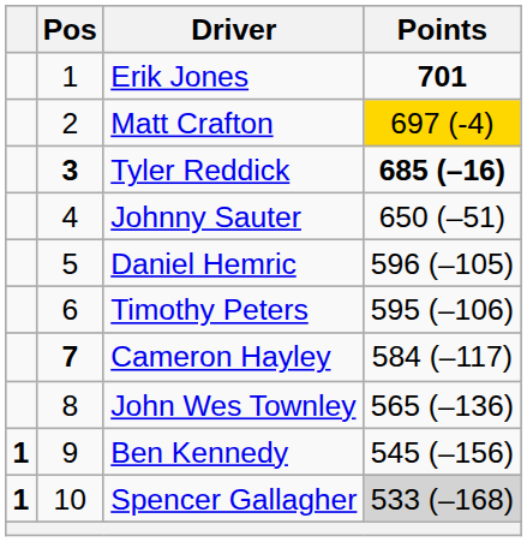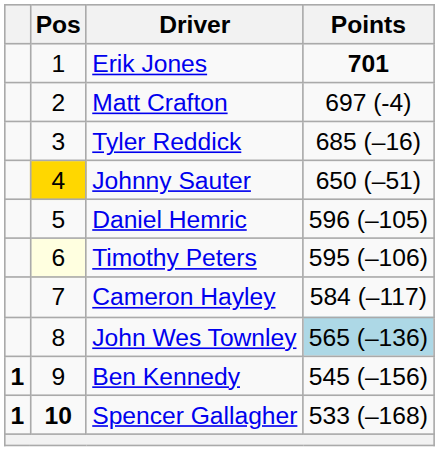Matt Crafton | Points: gold background -> no background
Tyler Reddick | Pos: bold -> normal
Tyler Reddick | Points: bold -> normal
Johnny Sauter | Pos: no background -> gold background
Timothy Peters | Pos: no background -> lightyellow background
Cameron Hayley | Pos: bold -> normal
John Wes Townley | Points: no background -> lightblue background
Spencer Gallagher | Pos: normal -> bold
Spencer Gallagher | Points: lightgrey background -> no background
